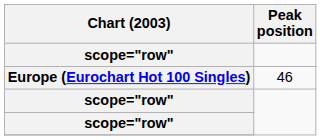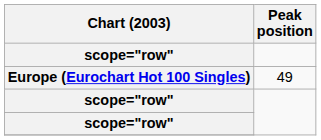Europe (Eurochart Hot 100 Singles) | Peak position: 46 -> 49
